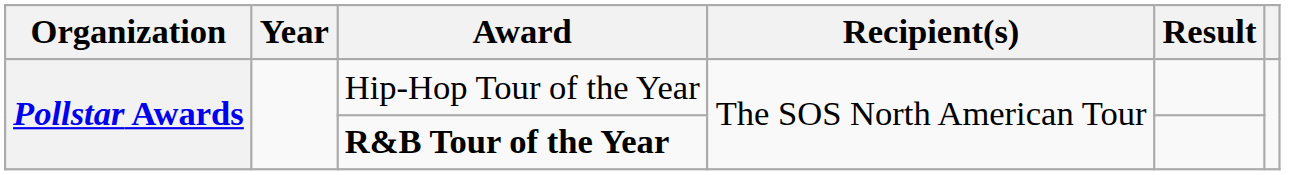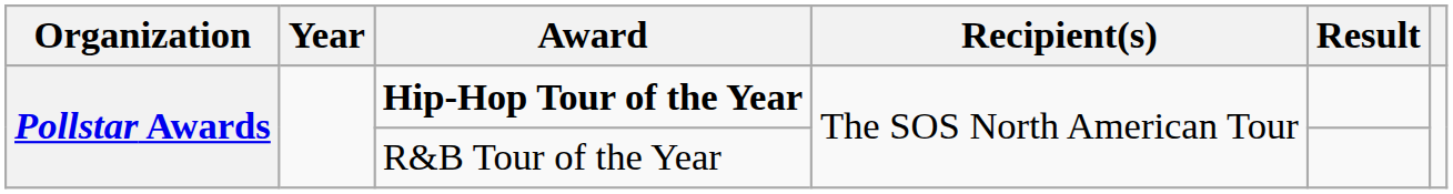Hip-Hop Tour of the Year | Award: normal -> bold
R&B Tour of the Year | Award: bold -> normal
